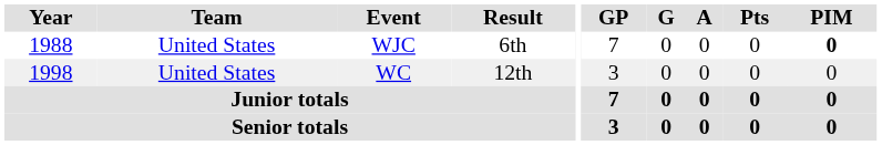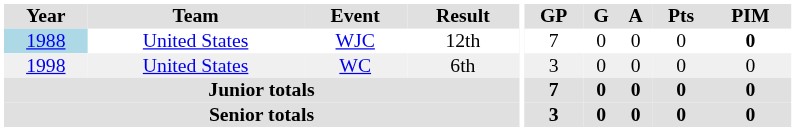WJC | Year: no background -> lightblue background
WJC | Result: 6th -> 12th
WC | Result: 12th -> 6th
